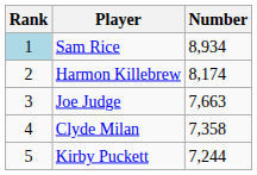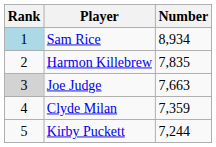Harmon Killebrew | Number: 8,174 -> 7,835
Joe Judge | Rank: no background -> lightgrey background
Clyde Milan | Number: 7,358 -> 7,359
